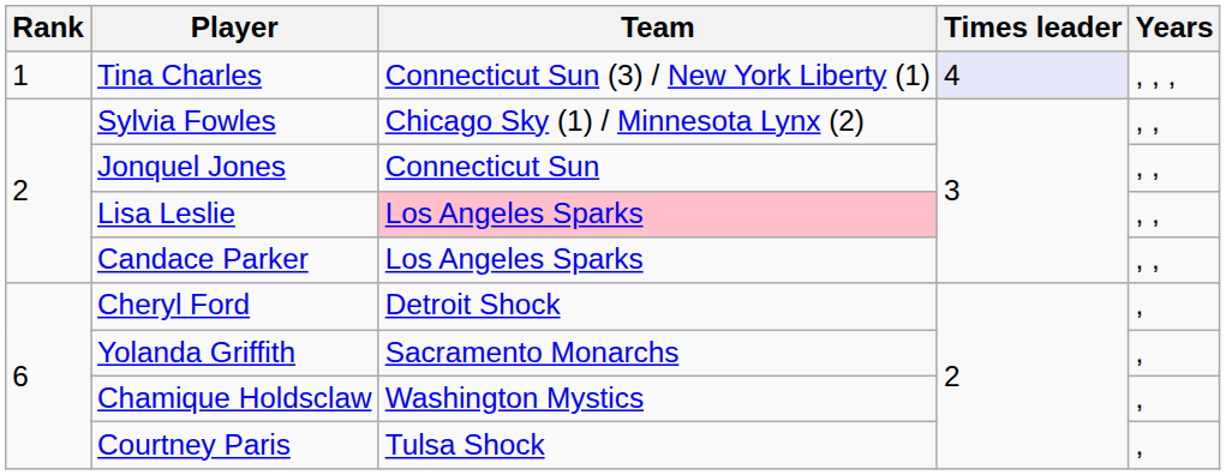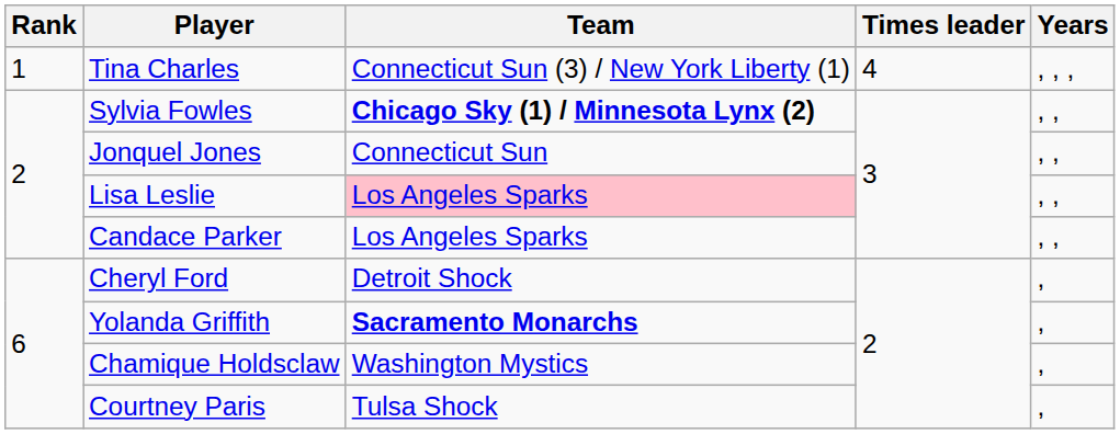Tina Charles | Times leader: lavender background -> no background
Sylvia Fowles | Team: normal -> bold
Yolanda Griffith | Team: normal -> bold
